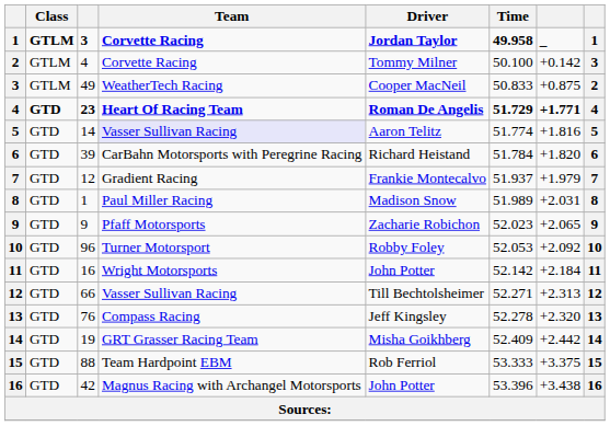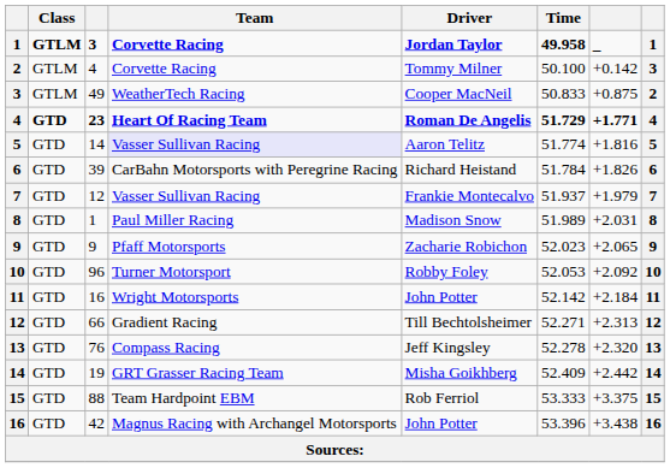row 7 | column 7: +1.820 -> +1.826
row 8 | Team: Gradient Racing -> Vasser Sullivan Racing
row 13 | Team: Vasser Sullivan Racing -> Gradient Racing
